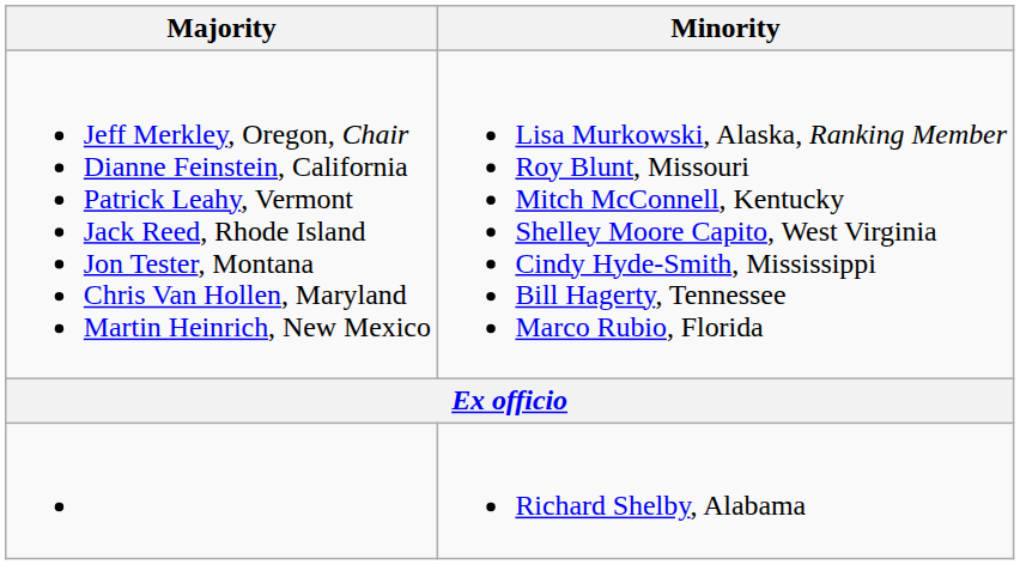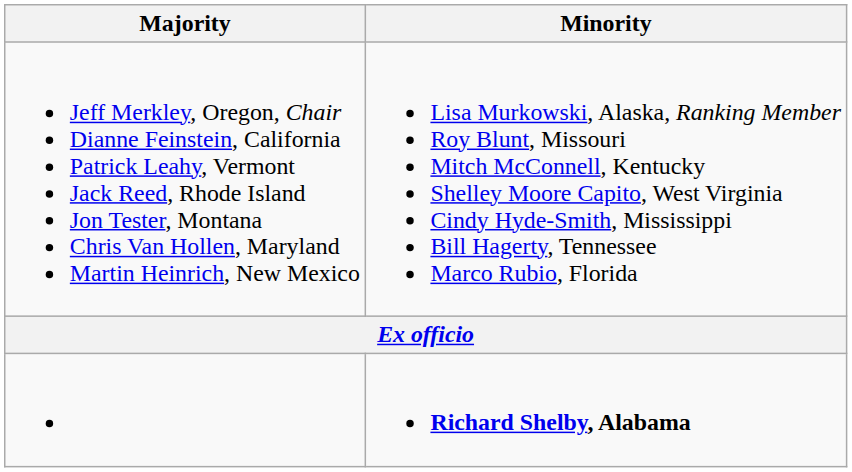row 4 | Minority: normal -> bold
